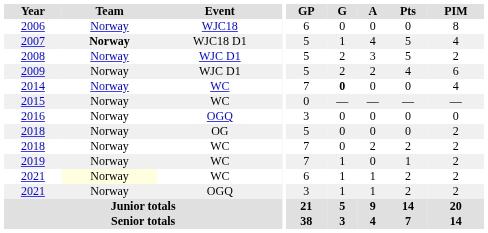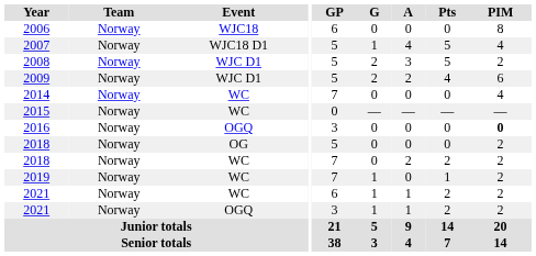2007 | Team: bold -> normal
2014 | G: bold -> normal
2016 | PIM: normal -> bold
2021 / WC | Team: lightyellow background -> no background
